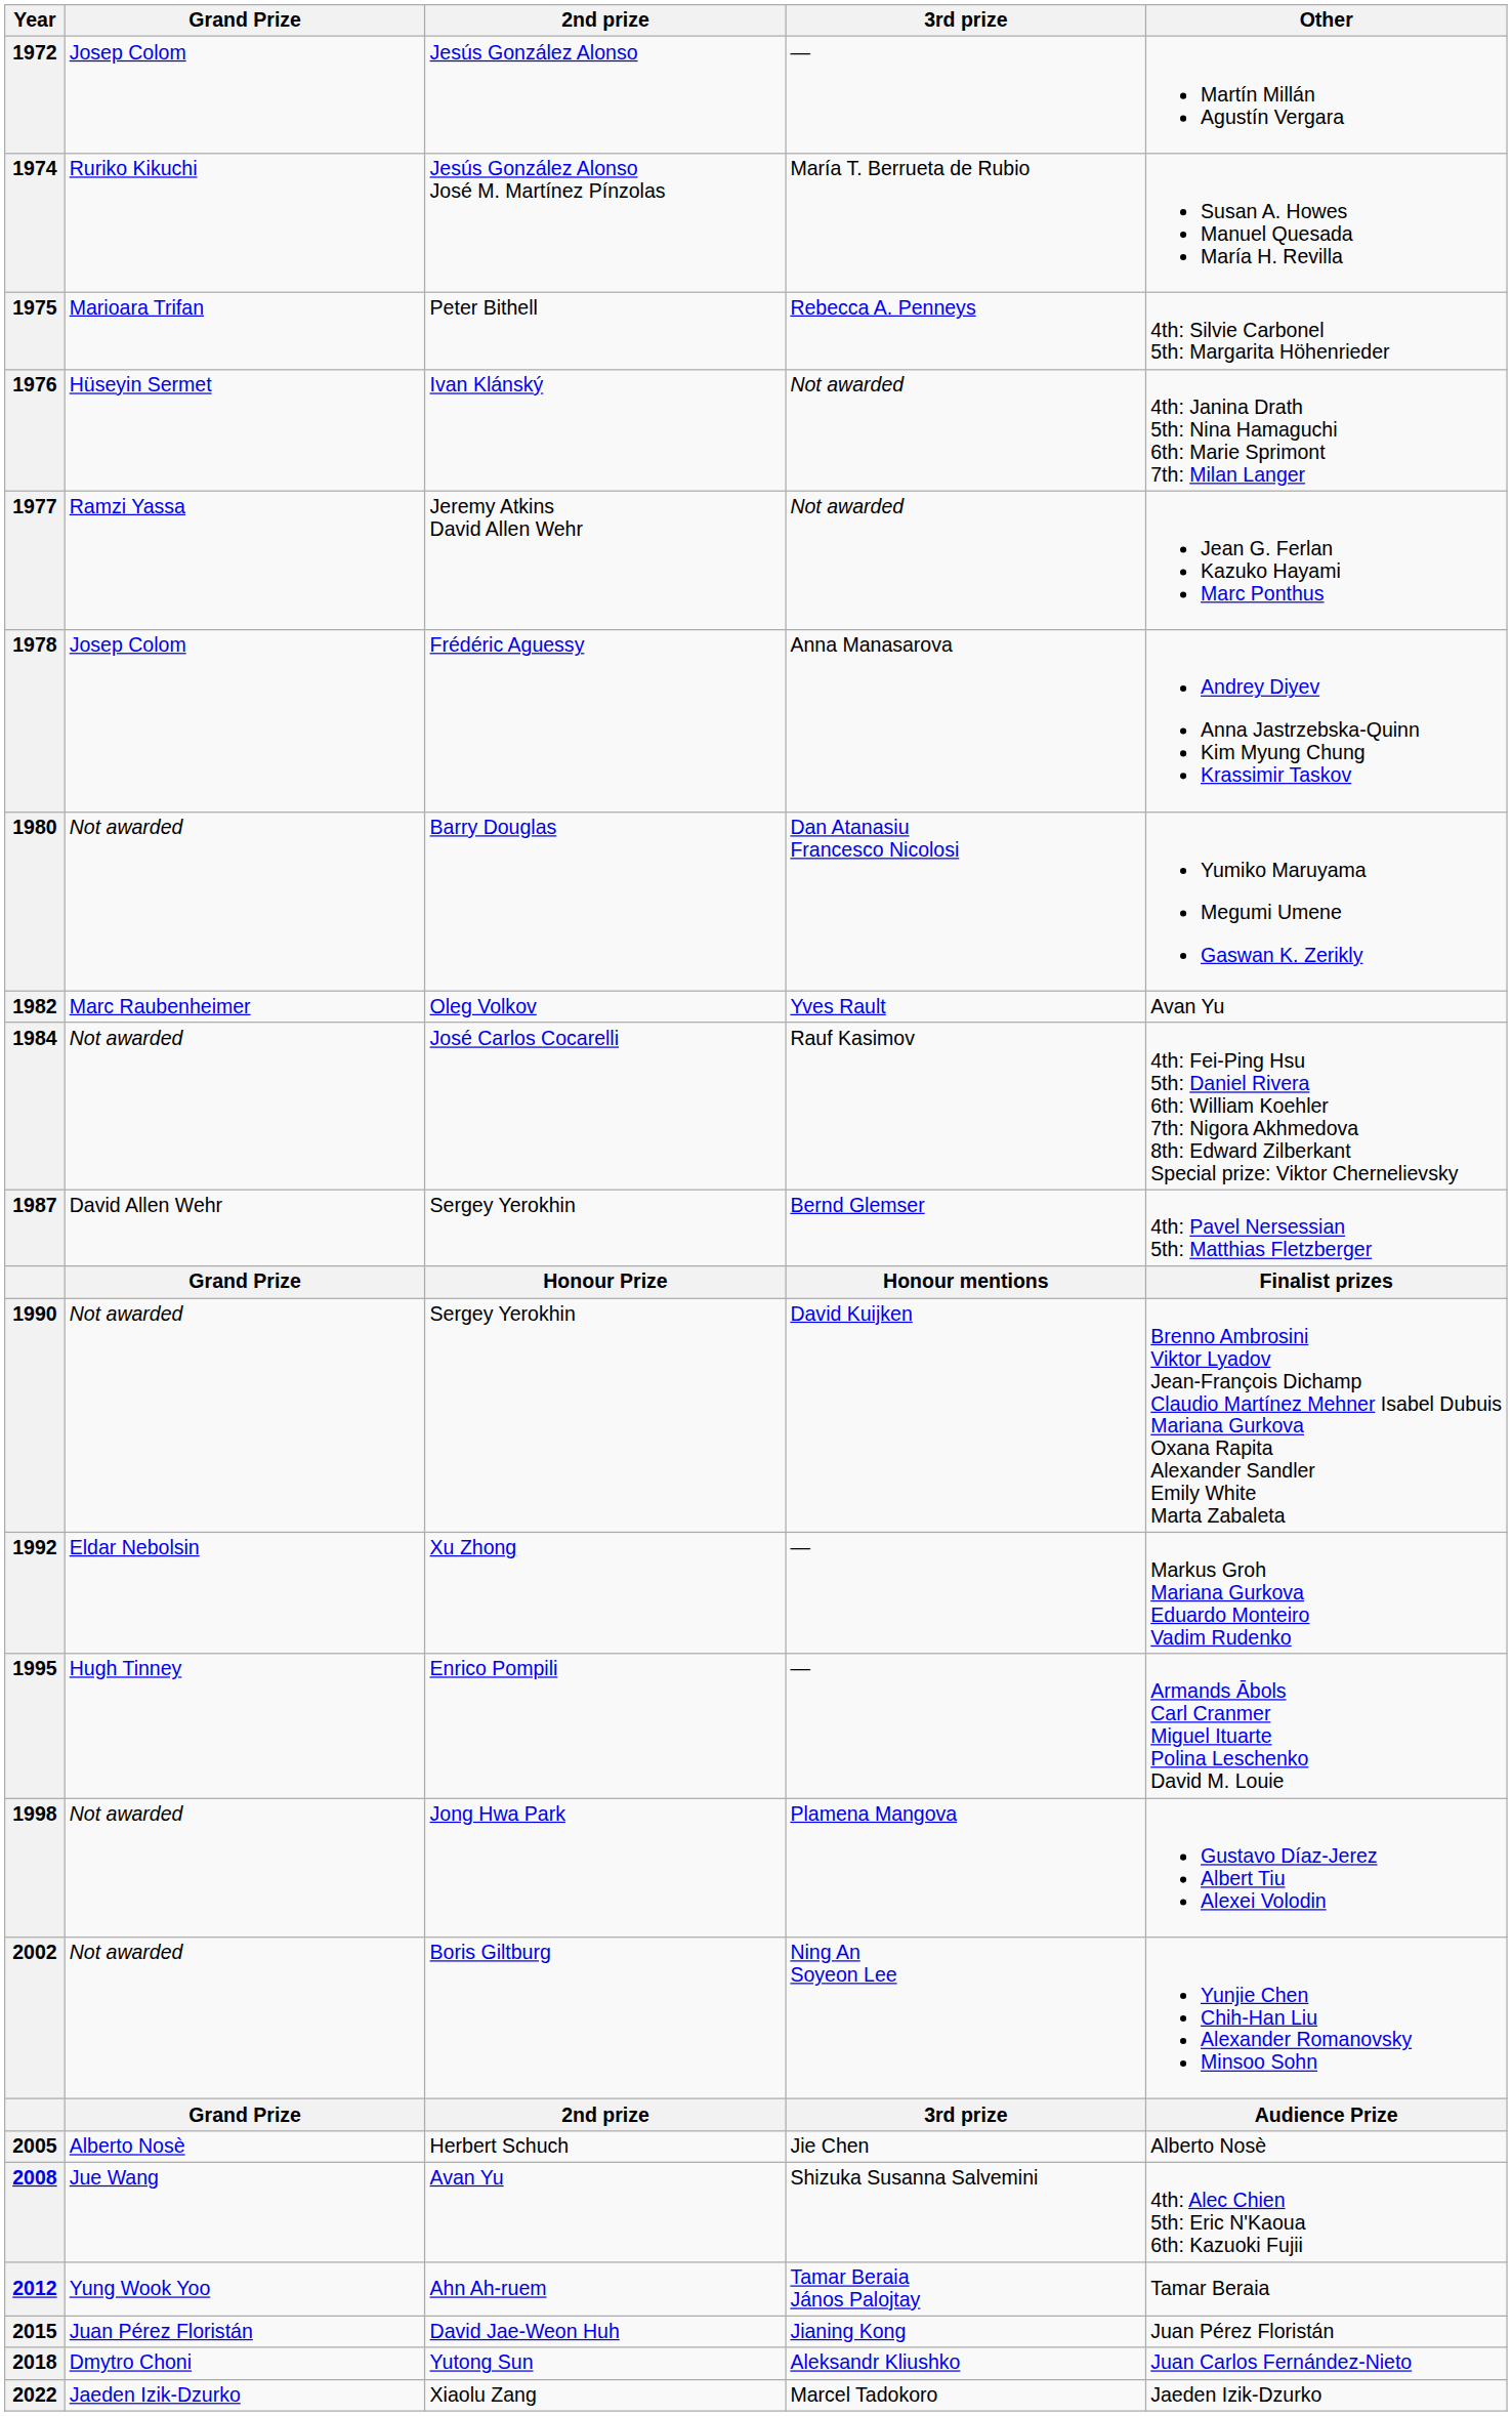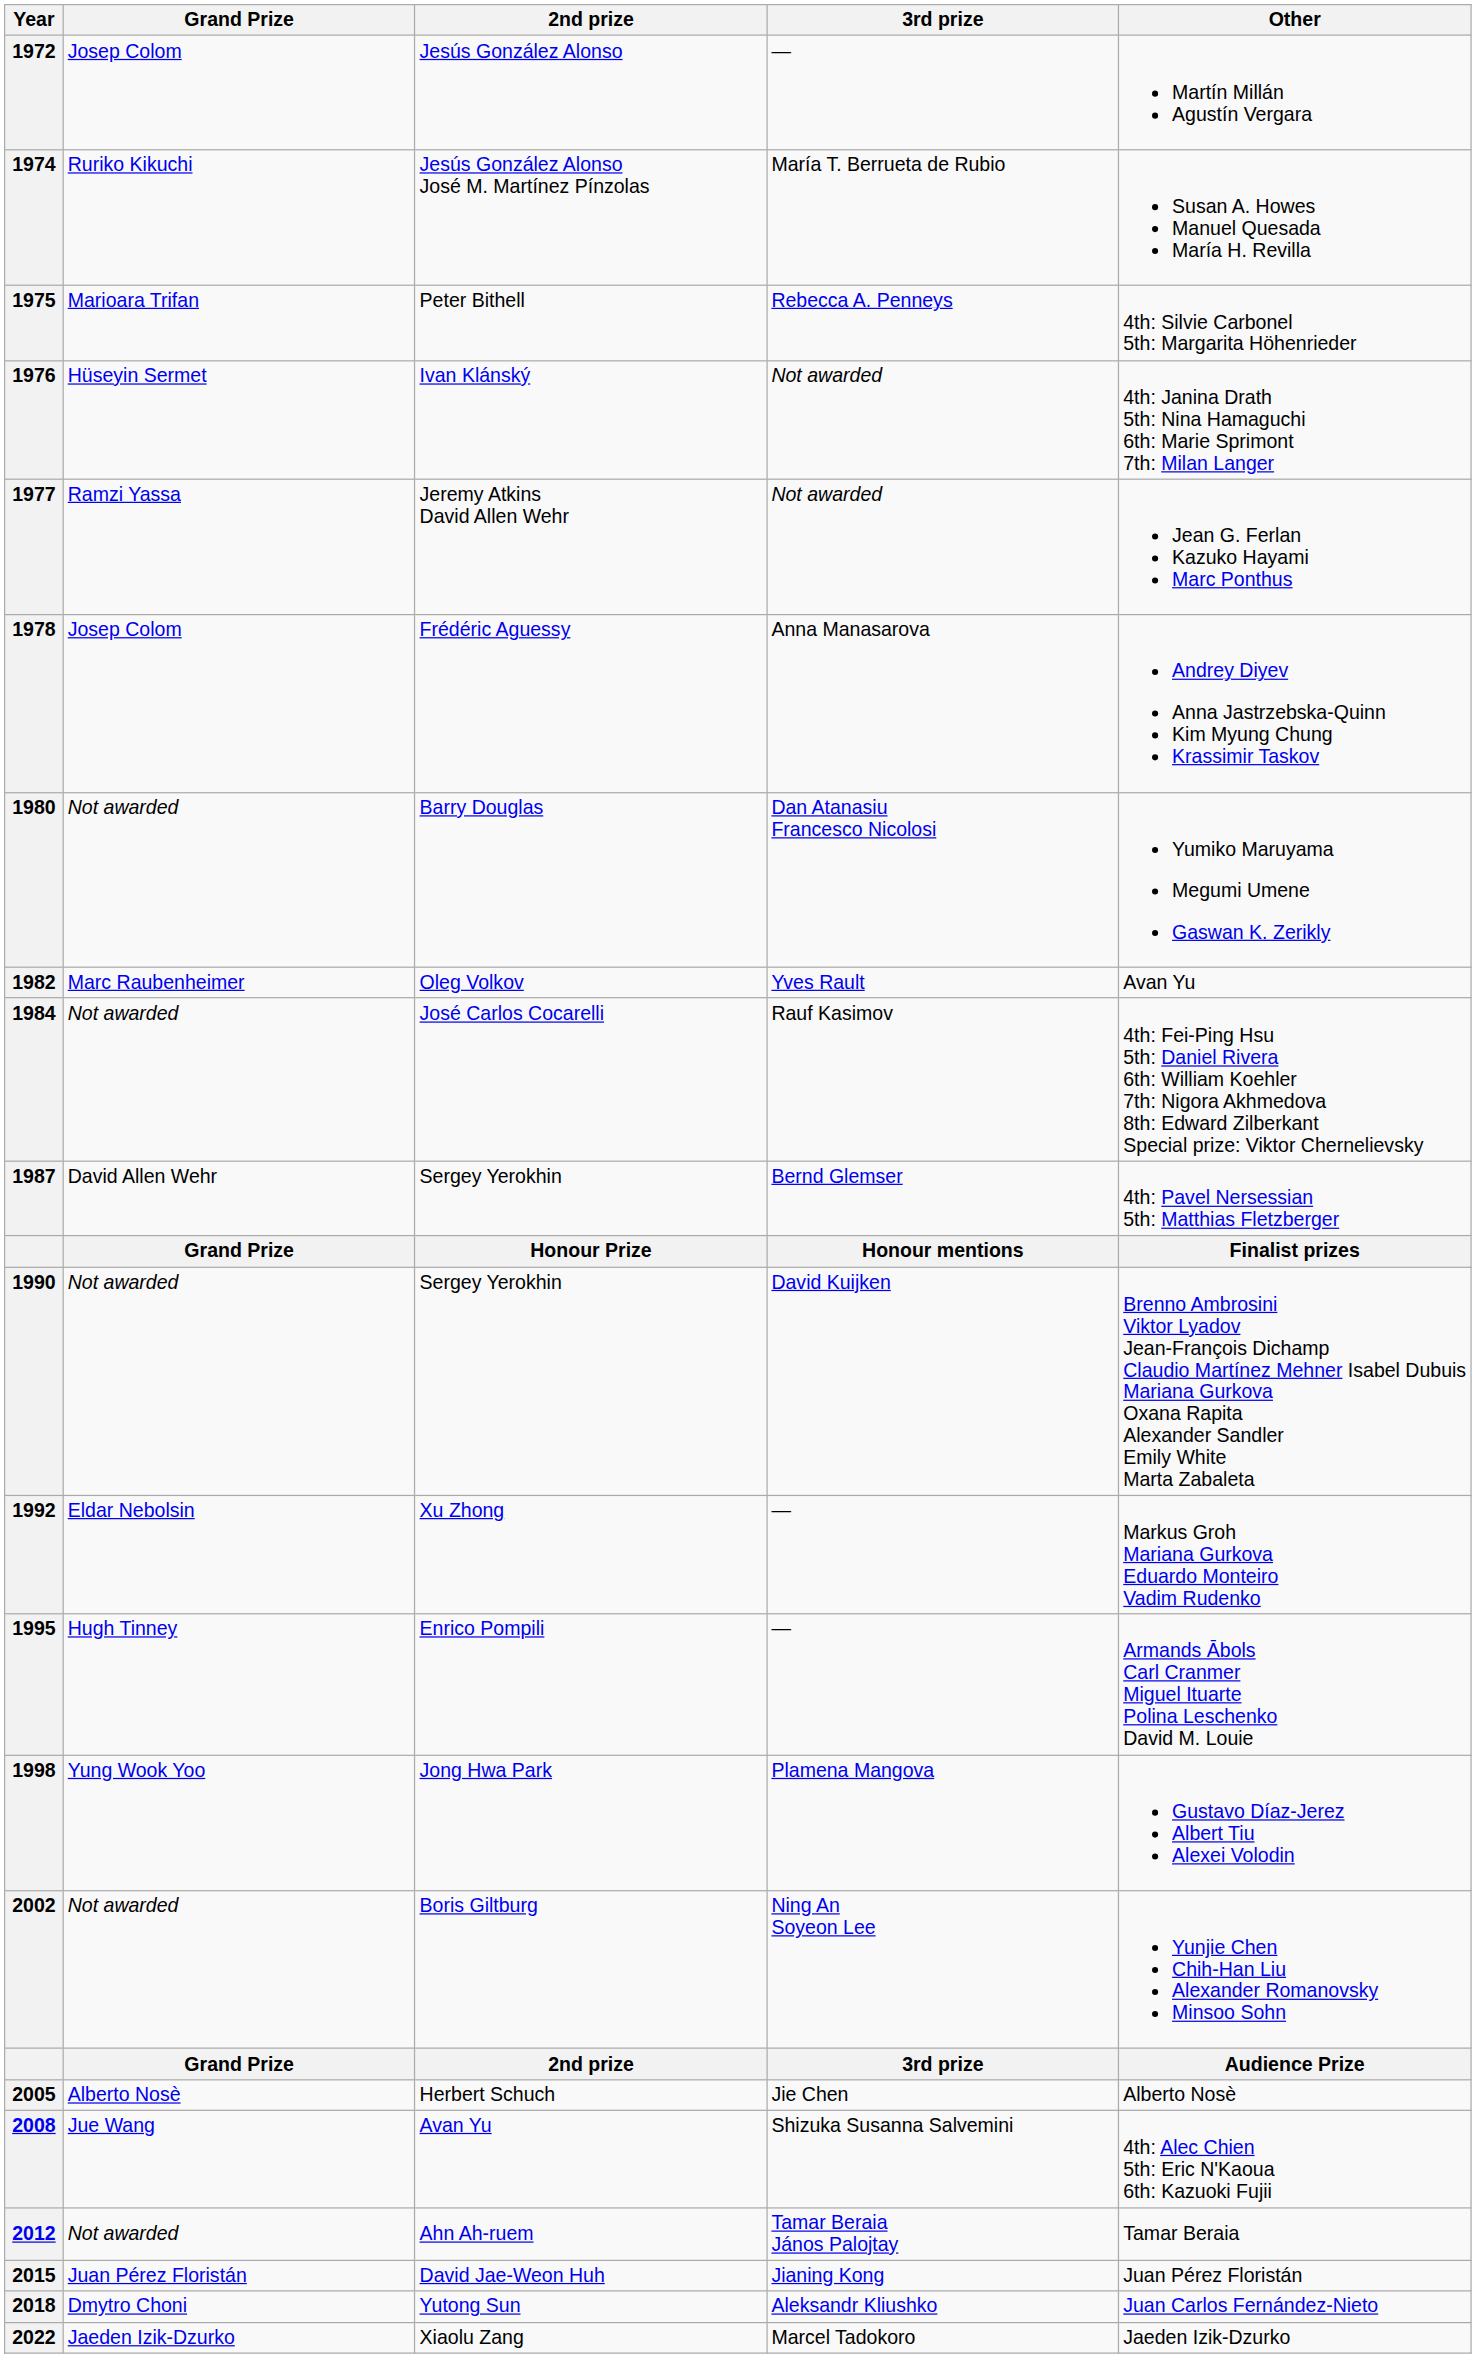1998 | Grand Prize: Not awarded -> Yung Wook Yoo
2012 | Grand Prize: Yung Wook Yoo -> Not awarded
